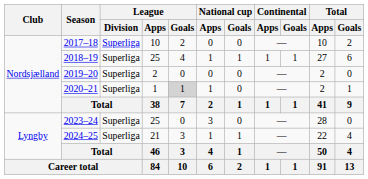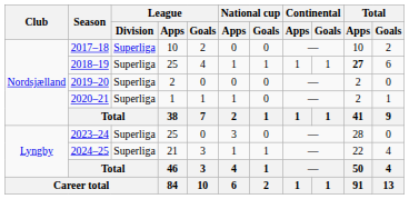2018–19 | Total / Apps: normal -> bold
2020–21 | League / Goals: lightgrey background -> no background
